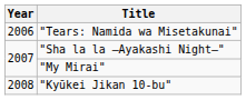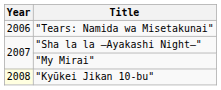"Kyūkei Jikan 10-bu" | Year: no background -> lightyellow background
